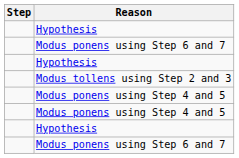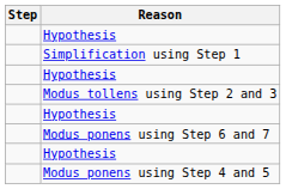row 3 | Reason: Modus ponens using Step 6 and 7 -> Simplification using Step 1
row 6 | Reason: Modus ponens using Step 4 and 5 -> Hypothesis
row 7 | Reason: Modus ponens using Step 4 and 5 -> Modus ponens using Step 6 and 7
row 9 | Reason: Modus ponens using Step 6 and 7 -> Modus ponens using Step 4 and 5
